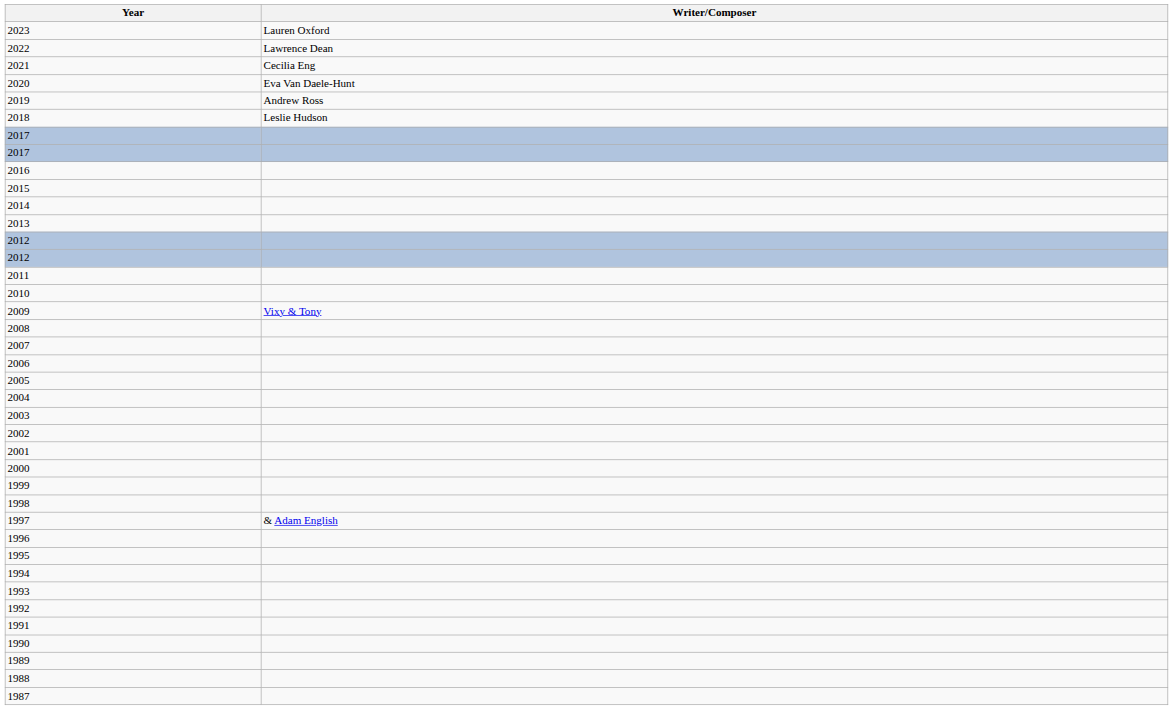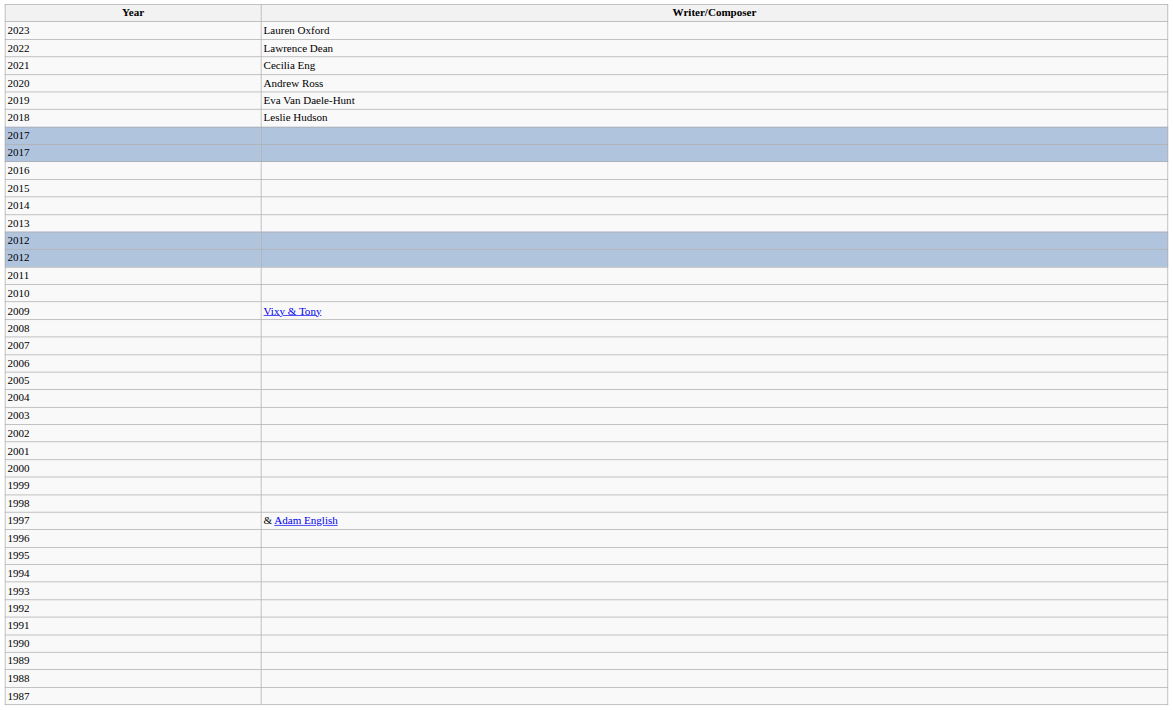row 5 | Writer/Composer: Eva Van Daele-Hunt -> Andrew Ross
row 6 | Writer/Composer: Andrew Ross -> Eva Van Daele-Hunt
